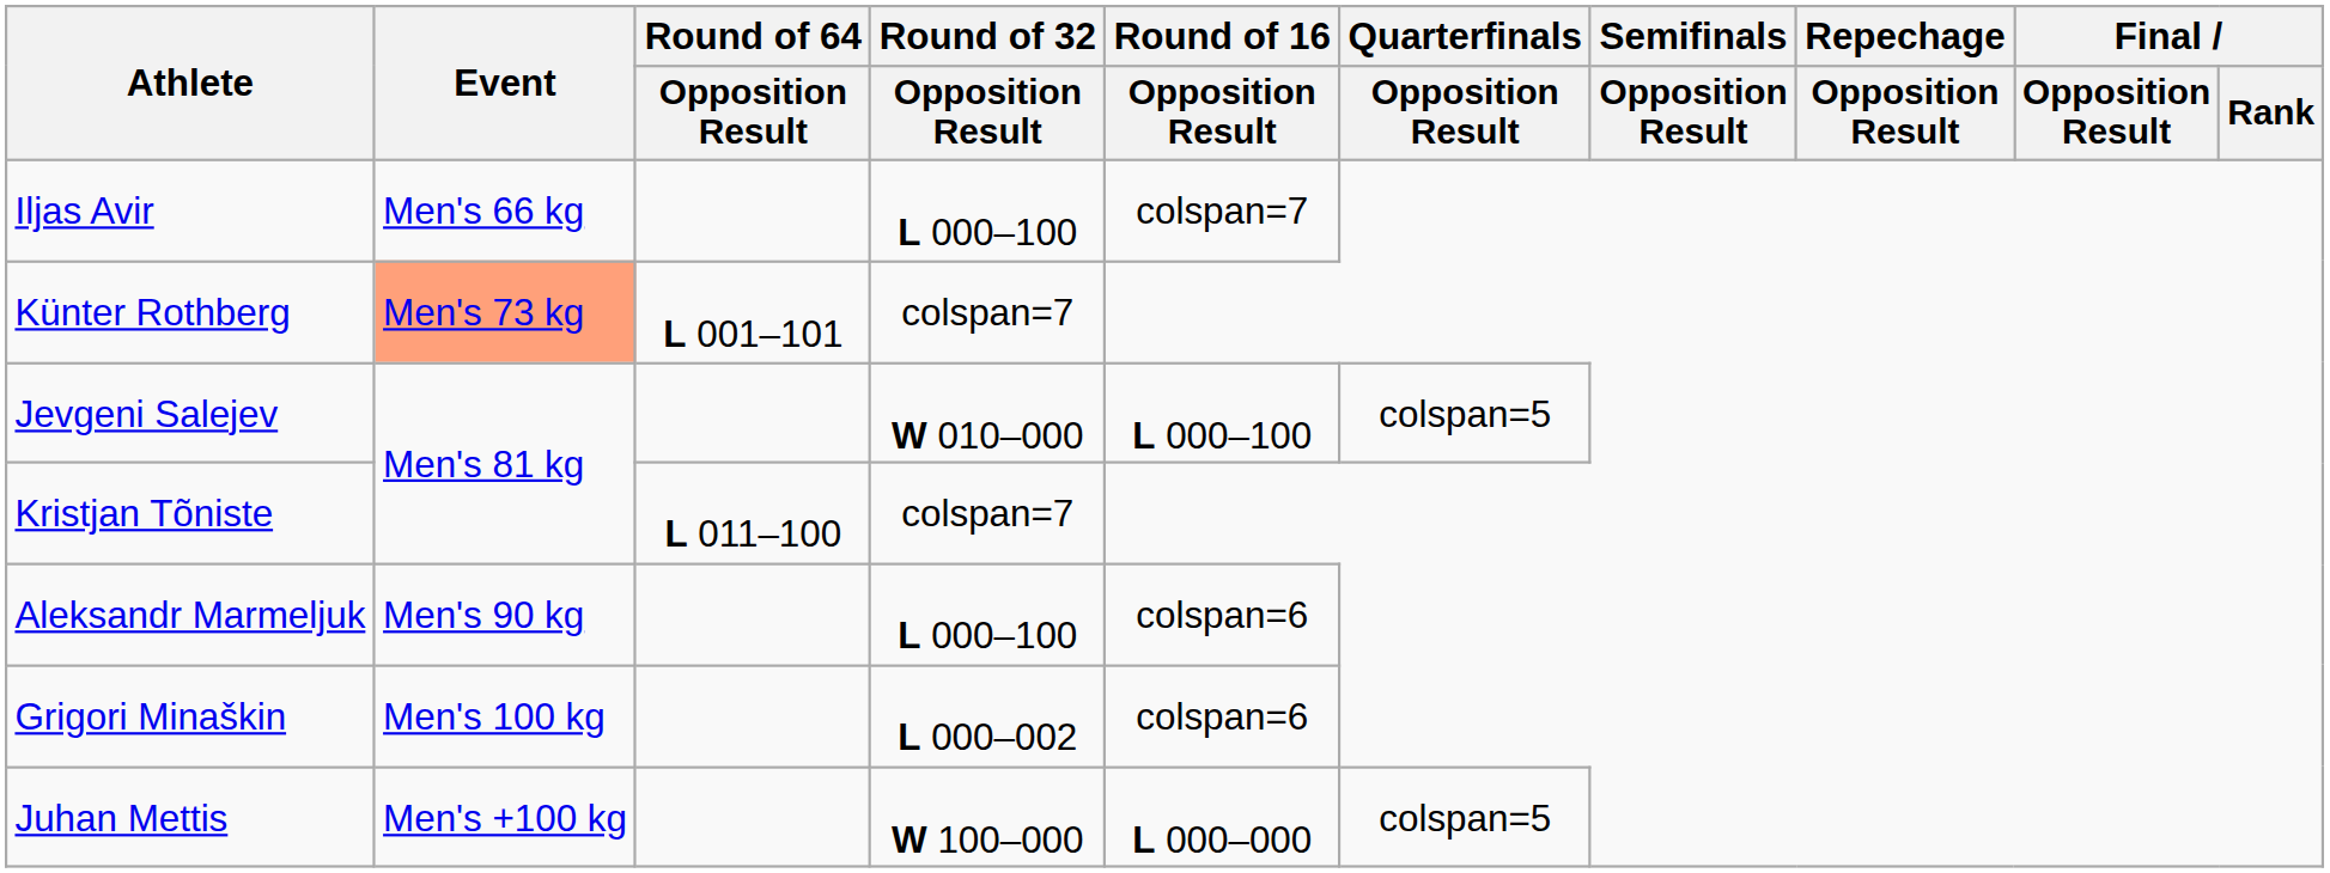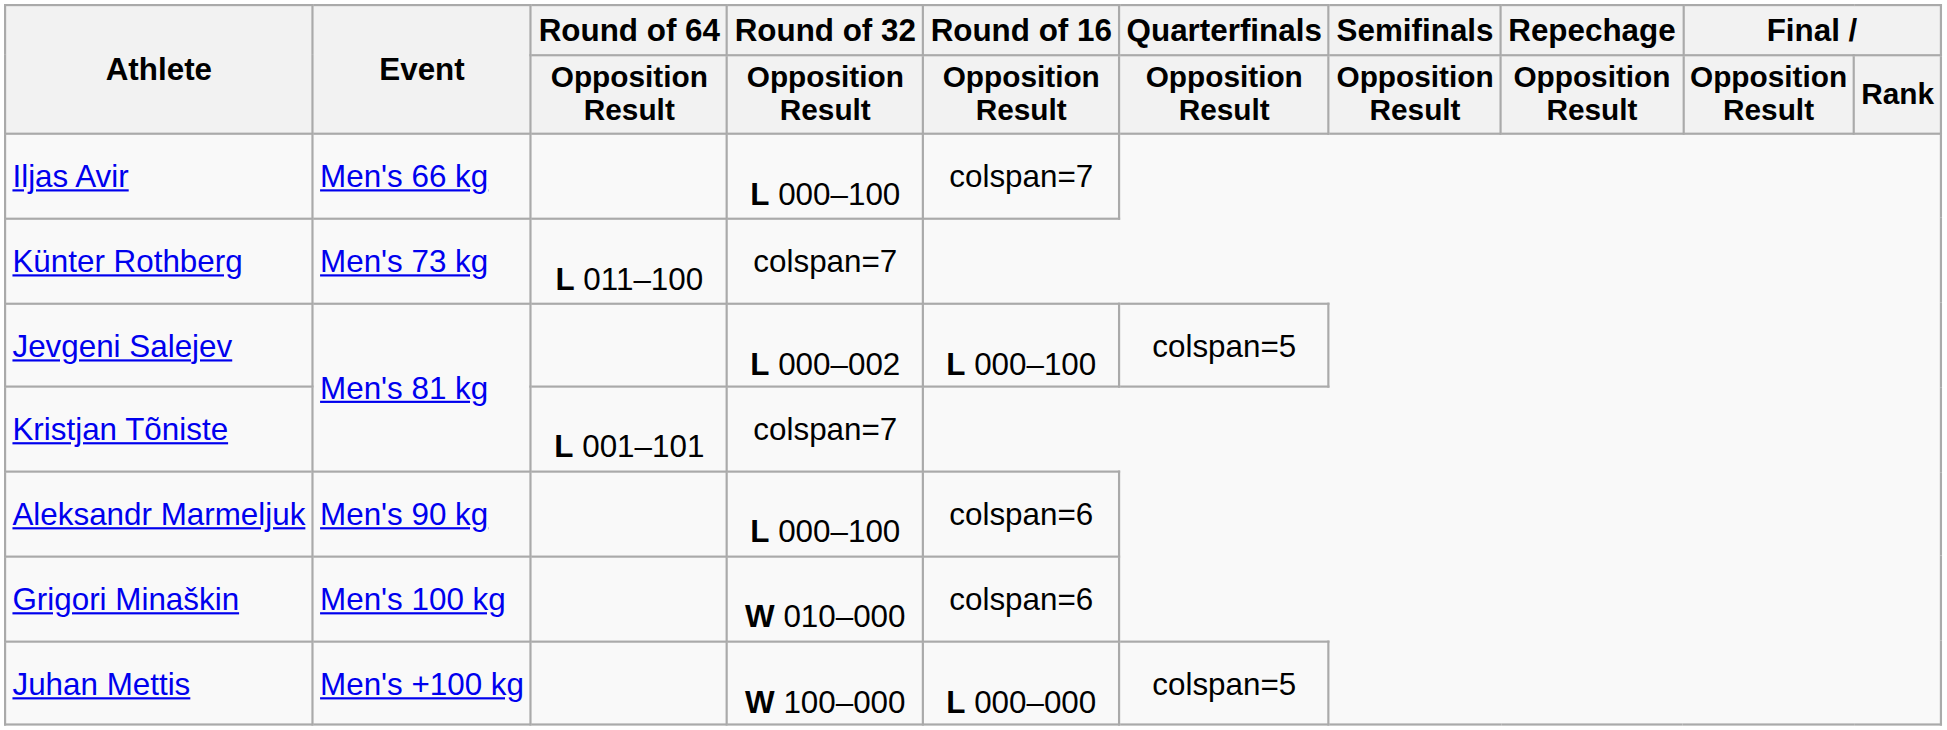Künter Rothberg | Event: lightsalmon background -> no background
Künter Rothberg | Round of 64 / Opposition Result: L 001–101 -> L 011–100
Jevgeni Salejev | Round of 32 / Opposition Result: W 010–000 -> L 000–002
Kristjan Tõniste | Round of 64 / Opposition Result: L 011–100 -> L 001–101
Grigori Minaškin | Round of 32 / Opposition Result: L 000–002 -> W 010–000
